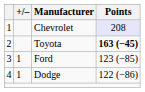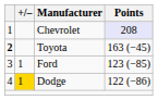Toyota | column 1: normal -> bold
Toyota | Points: bold -> normal
Dodge | +/–: no background -> gold background
